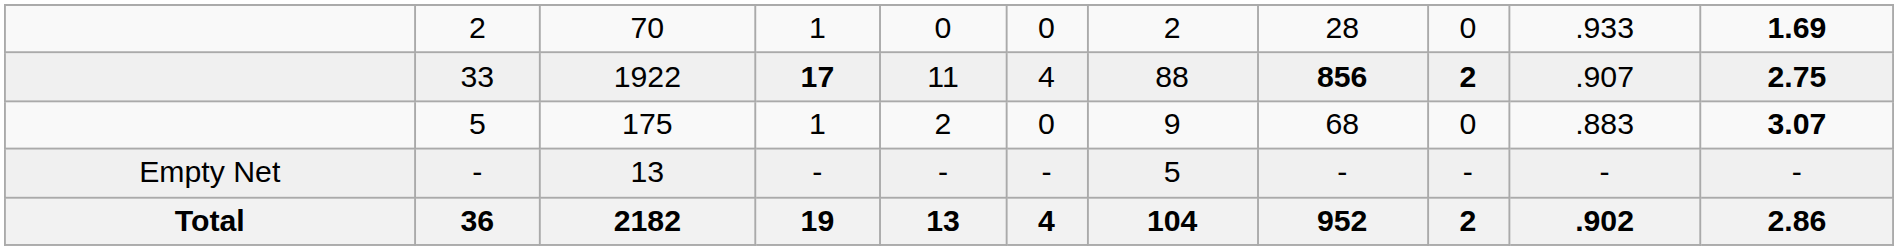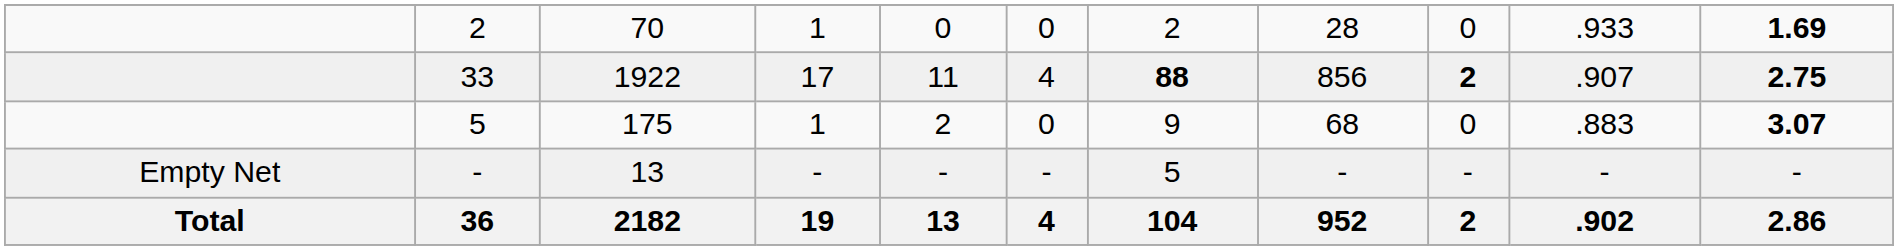33 | column 4: bold -> normal
33 | column 7: normal -> bold
33 | column 8: bold -> normal
